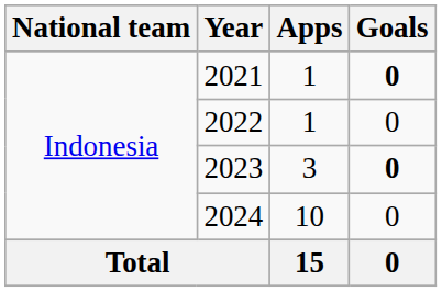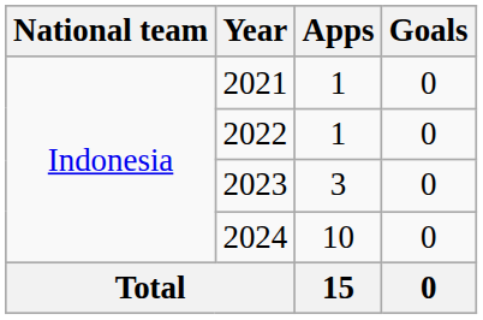2021 | Goals: bold -> normal
2023 | Goals: bold -> normal
